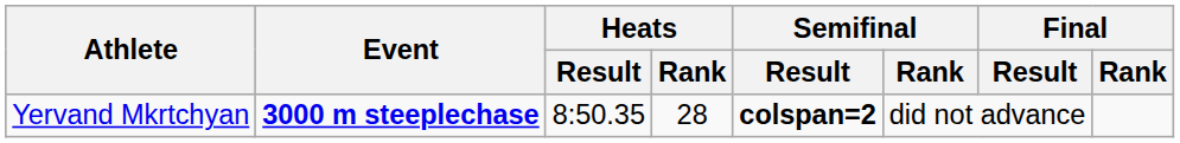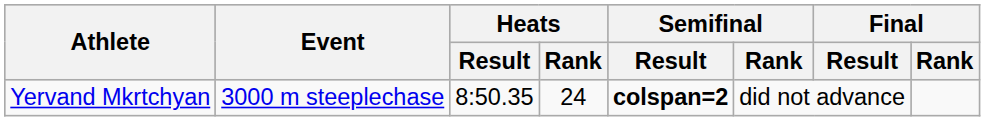Yervand Mkrtchyan | Event: bold -> normal
Yervand Mkrtchyan | Heats / Rank: 28 -> 24
